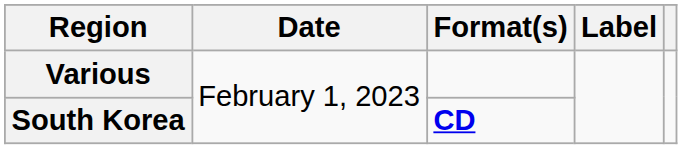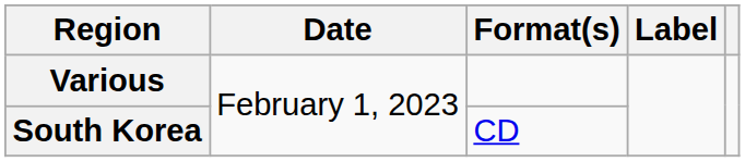South Korea | Format(s): bold -> normal
